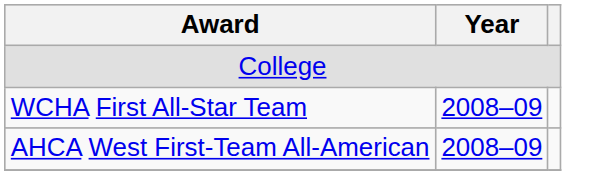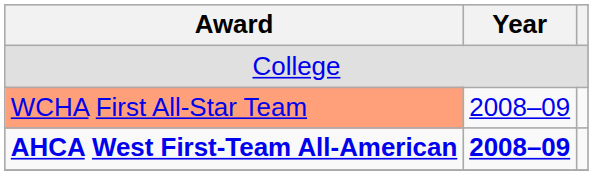WCHA First All-Star Team | Award: no background -> lightsalmon background
AHCA West First-Team All-American | Award: normal -> bold
AHCA West First-Team All-American | Year: normal -> bold
